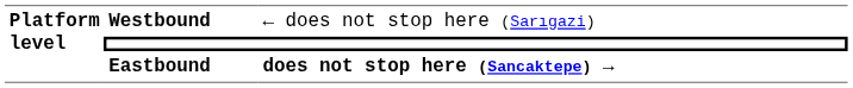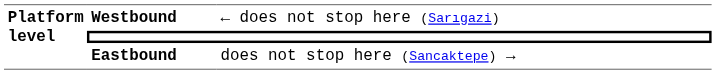Eastbound | column 3: bold -> normal
